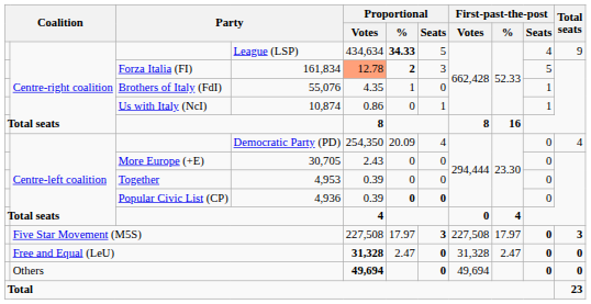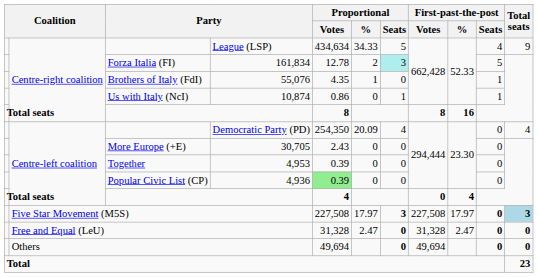League (LSP) | Proportional / %: bold -> normal
161,834 | Proportional / Votes: lightsalmon background -> no background
161,834 | Proportional / %: bold -> normal
161,834 | Proportional / Seats: no background -> paleturquoise background
4,936 | Proportional / Votes: no background -> lightgreen background
4,936 | Proportional / %: bold -> normal
4,936 | Proportional / Seats: bold -> normal
Five Star Movement (M5S) | Total seats: no background -> lightblue background
Free and Equal (LeU) | Proportional / Votes: bold -> normal
Others | Proportional / Votes: bold -> normal
